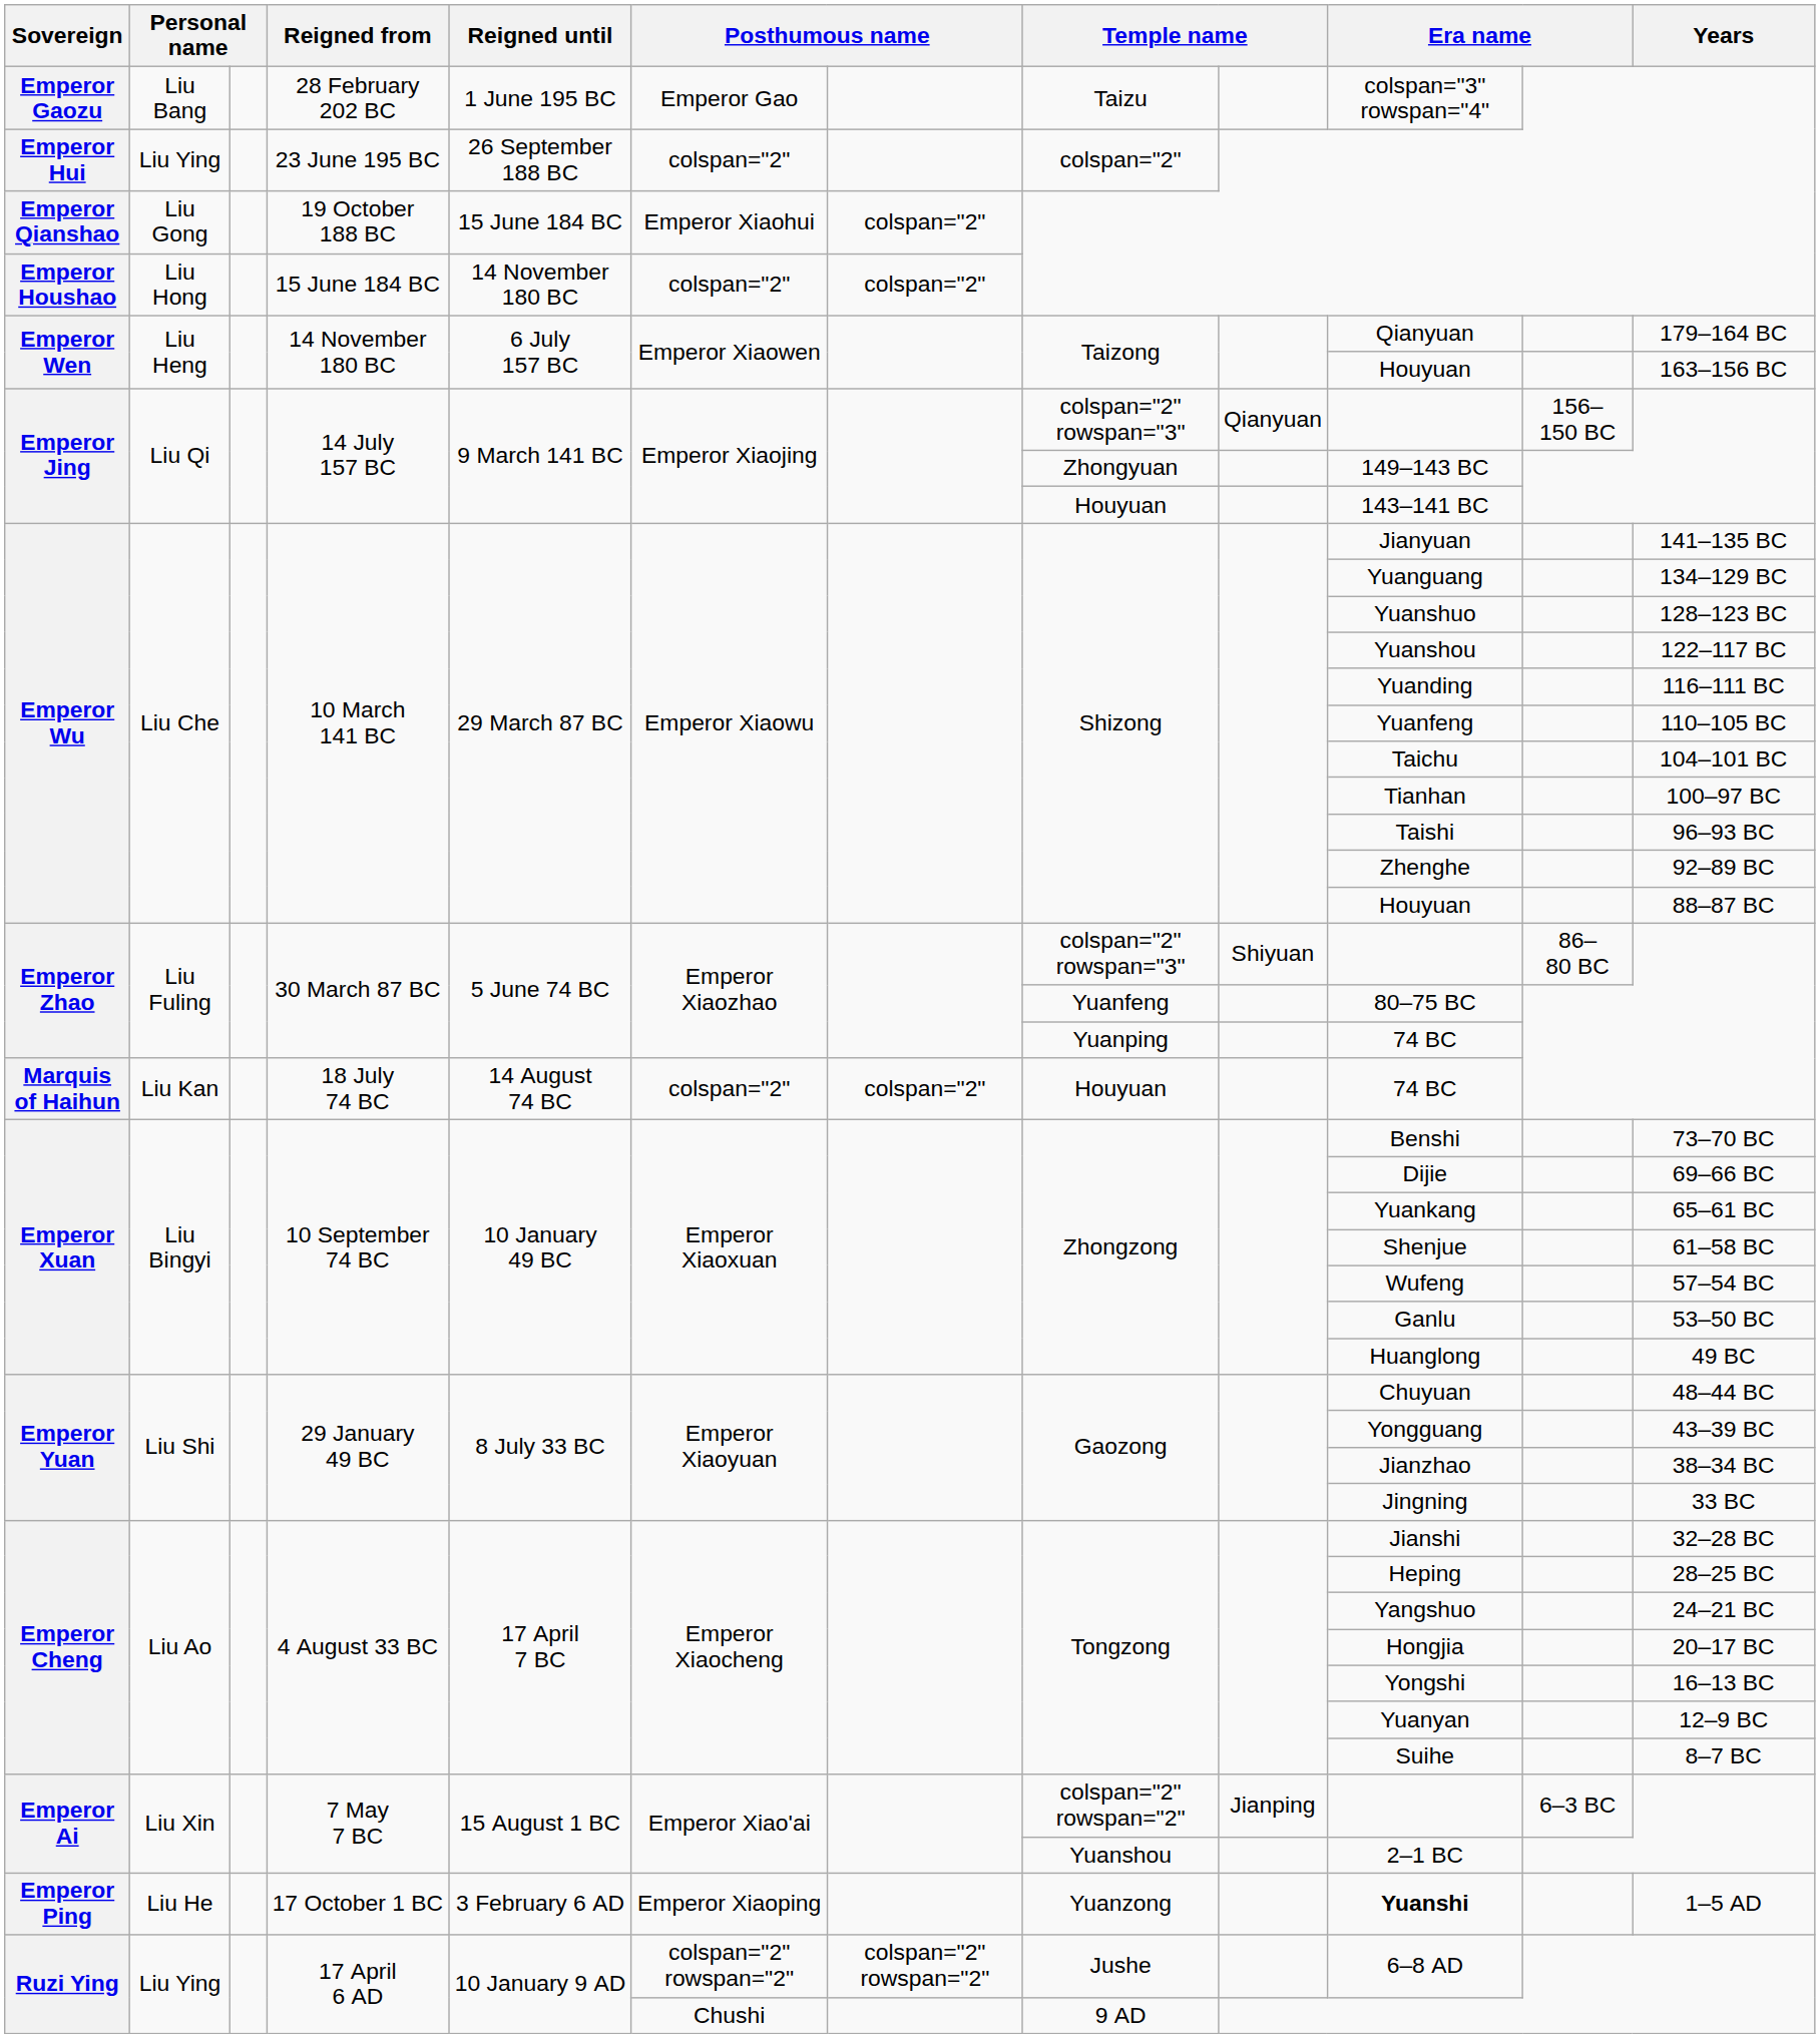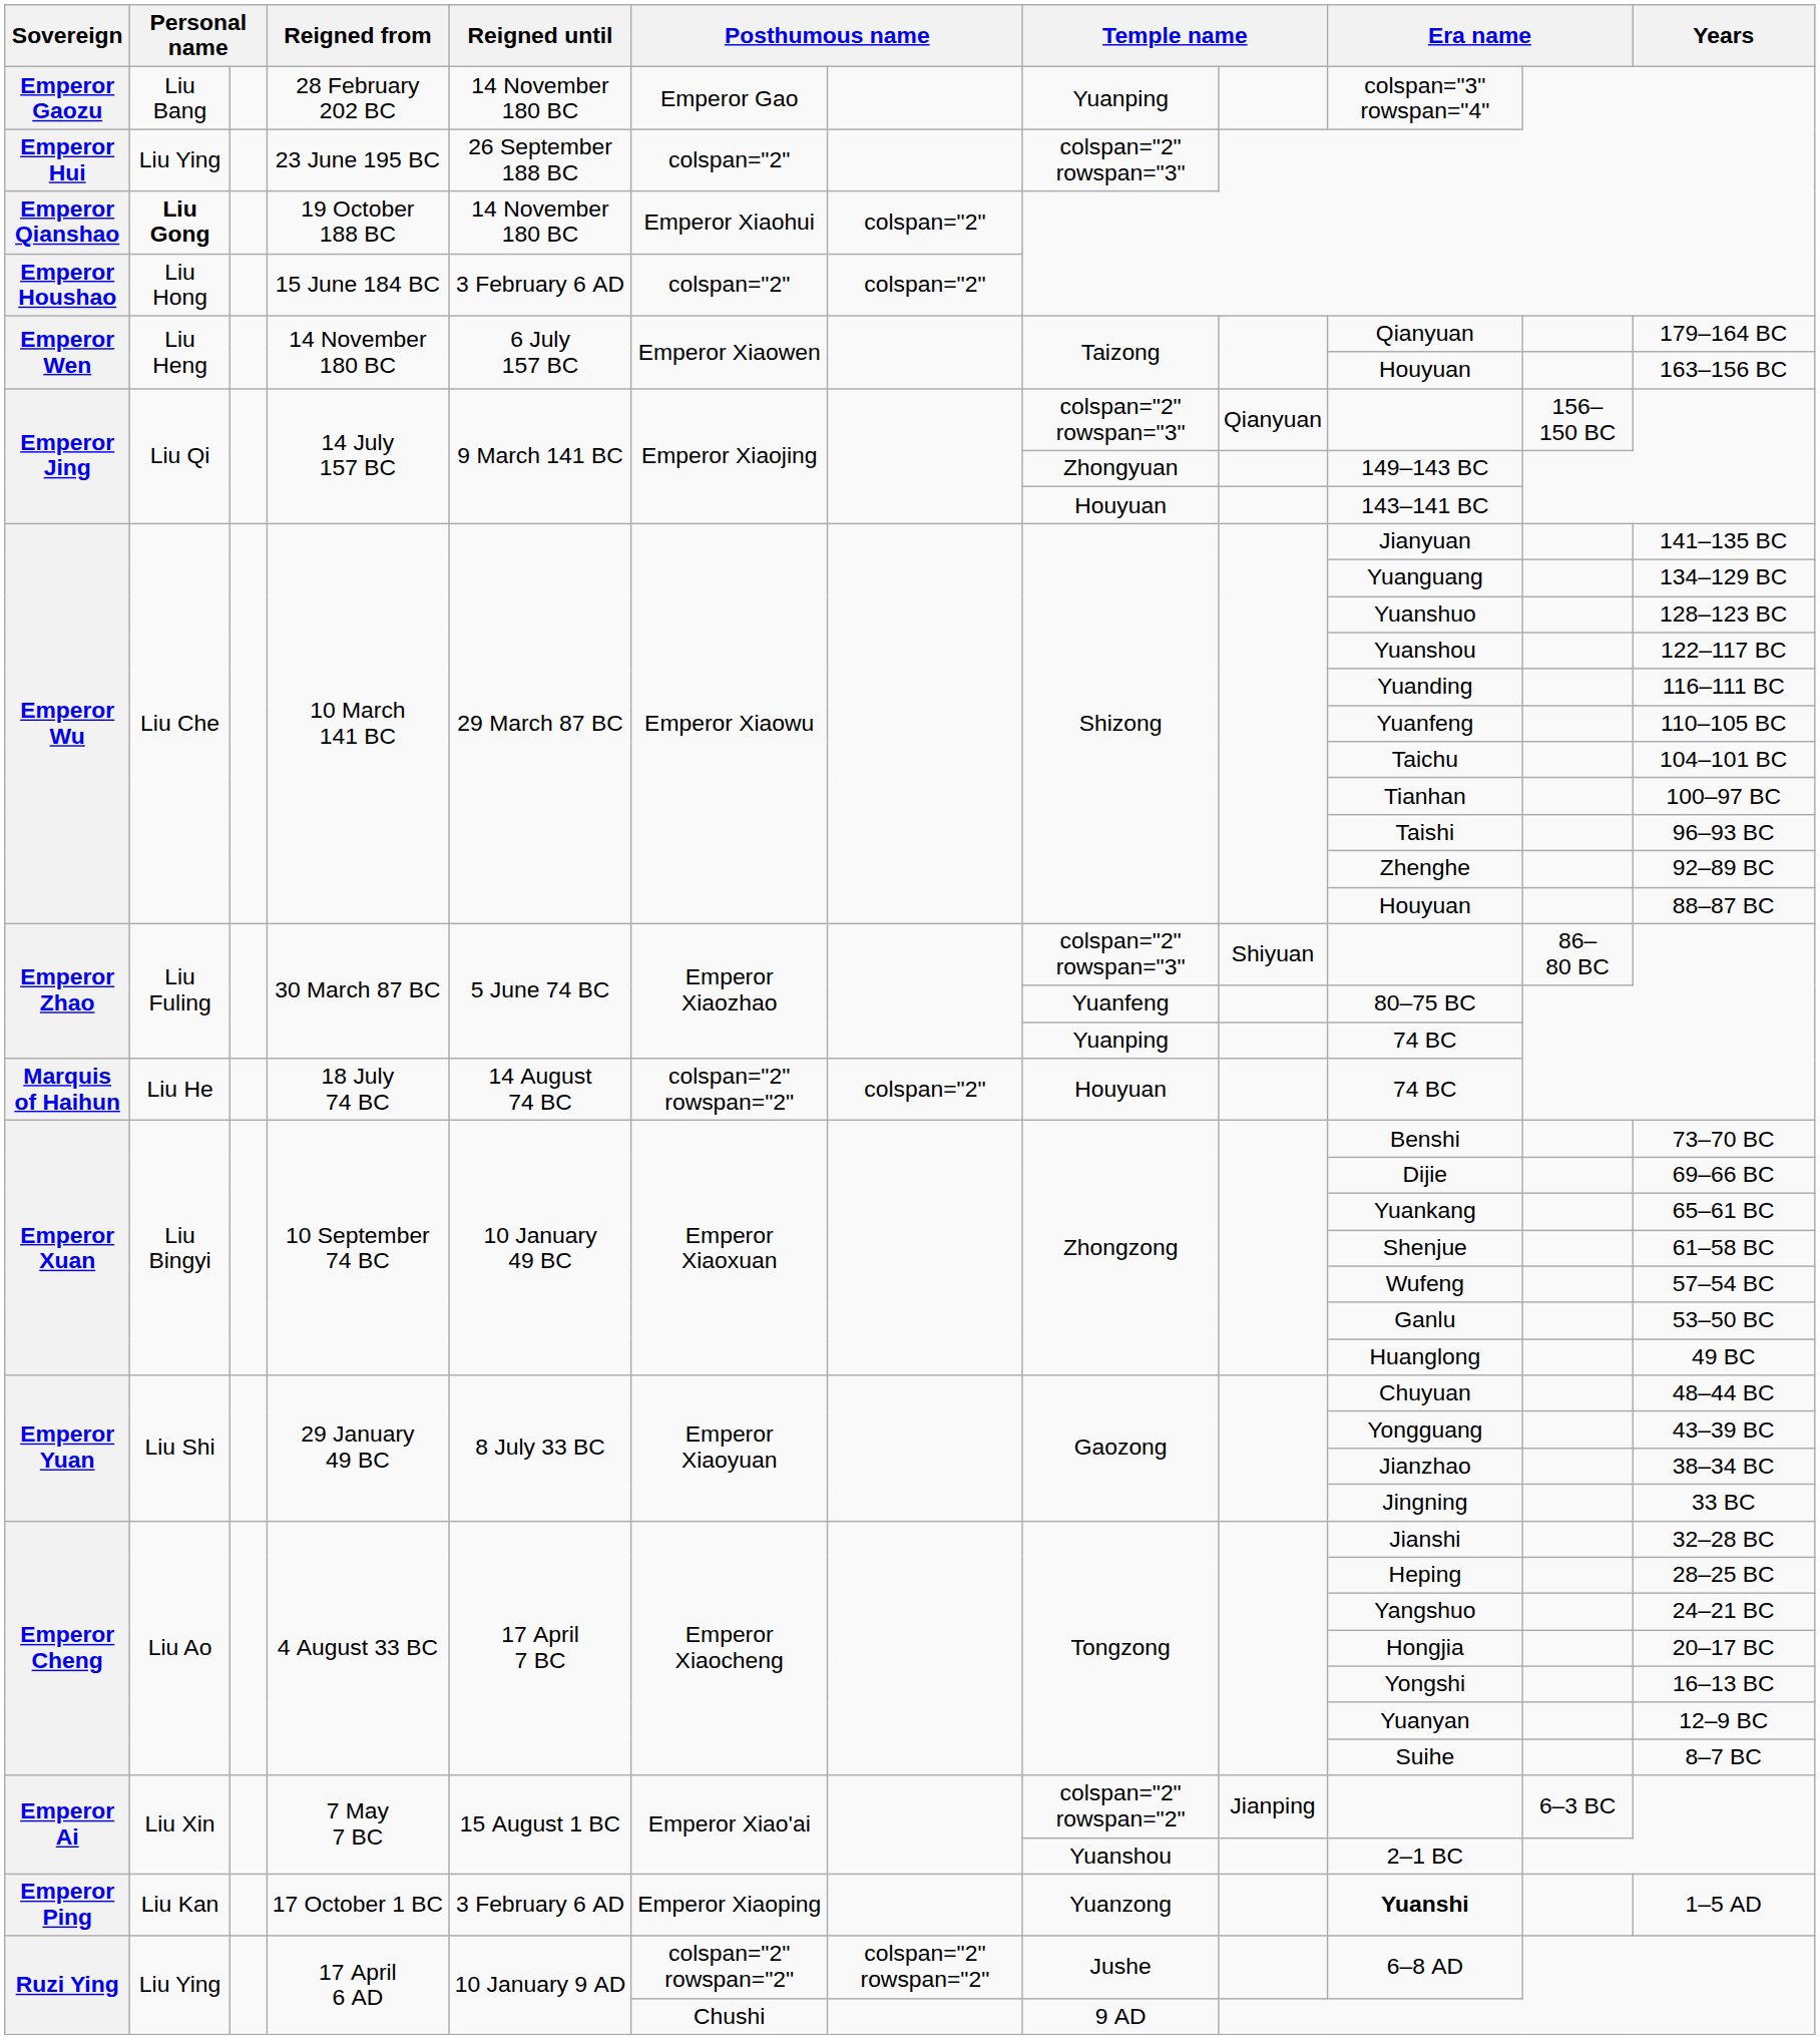Emperor Gaozu | Reigned until: 1 June 195 BC -> 14 November 180 BC
Emperor Gaozu | column 8: Taizu -> Yuanping
Emperor Hui | column 8: colspan="2" -> colspan="2" rowspan="3"
Emperor Qianshao | column 2: normal -> bold
Emperor Qianshao | Reigned until: 15 June 184 BC -> 14 November 180 BC
Emperor Houshao | Reigned until: 14 November 180 BC -> 3 February 6 AD
Marquis of Haihun | column 2: Liu Kan -> Liu He
Marquis of Haihun | column 6: colspan="2" -> colspan="2" rowspan="2"
Emperor Ping | column 2: Liu He -> Liu Kan
